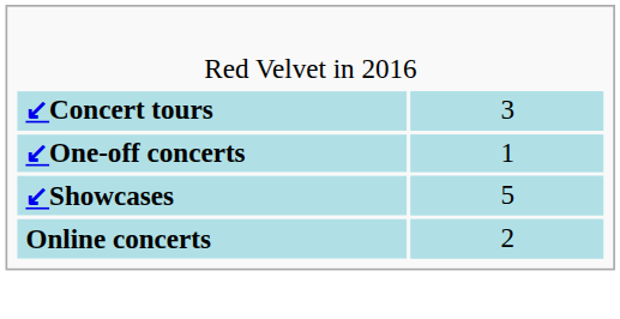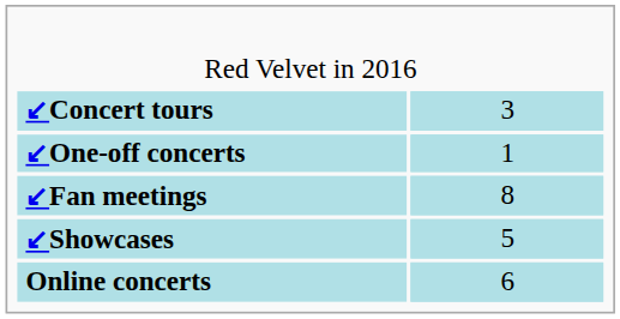+ row: ↙Fan meetings | 8
Online concerts | column 2: 2 -> 6
